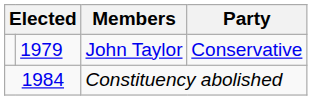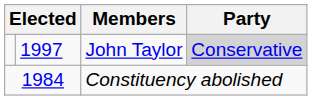John Taylor | column 2: 1979 -> 1997
John Taylor | Party: no background -> lightgrey background
